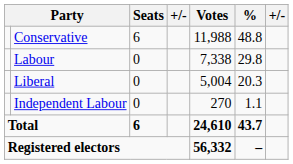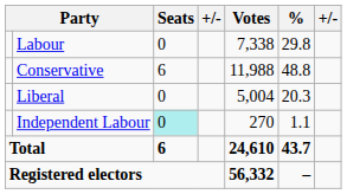rows swapped: Conservative <-> Labour
Independent Labour | Seats: no background -> paleturquoise background
